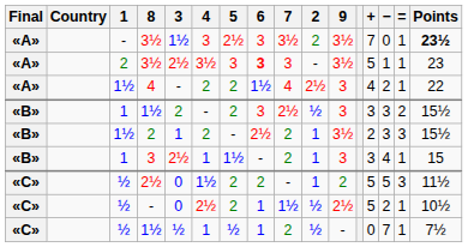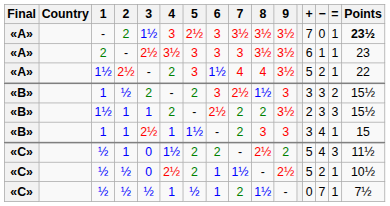columns swapped: 2 <-> 8
row 3 | 6: bold -> normal
row 3 | +: 5 -> 6
row 4 | 5: 2 -> 3
row 4 | 9: 3 -> 3½
row 4 | +: 4 -> 5
row 8 | −: 5 -> 4
